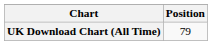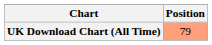row 2 | Position: no background -> lightsalmon background
